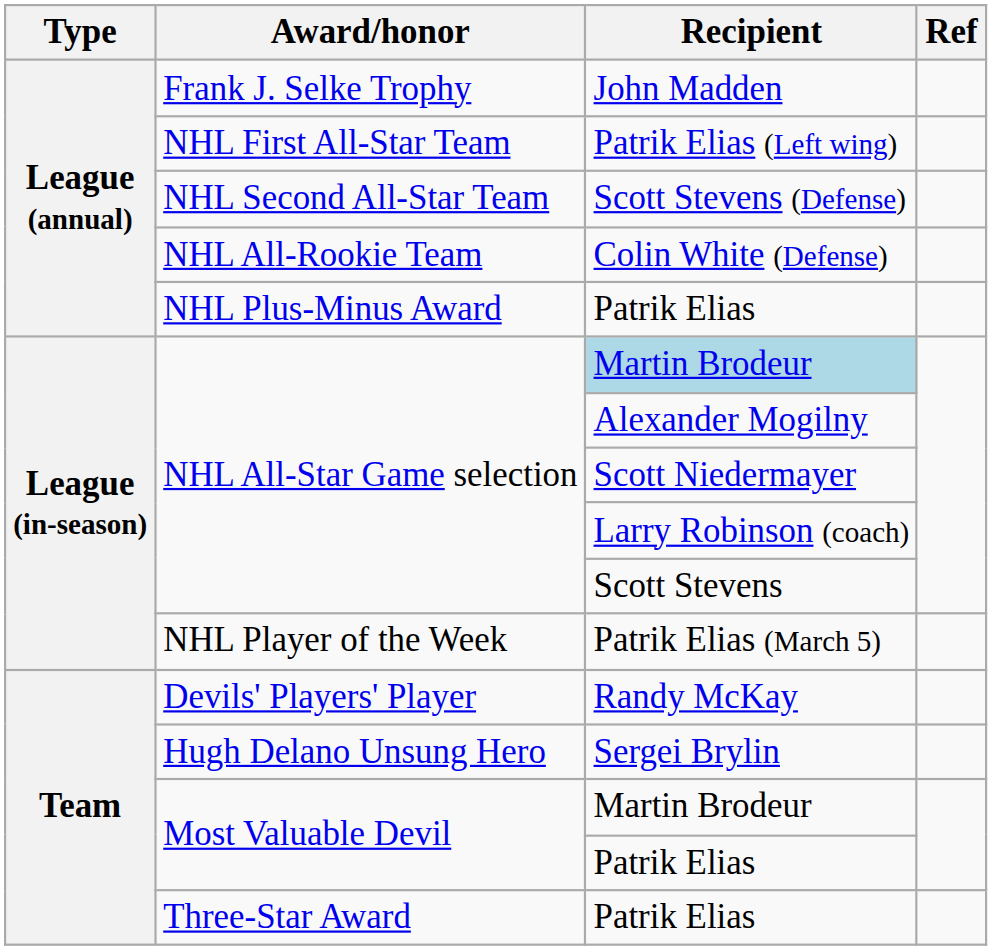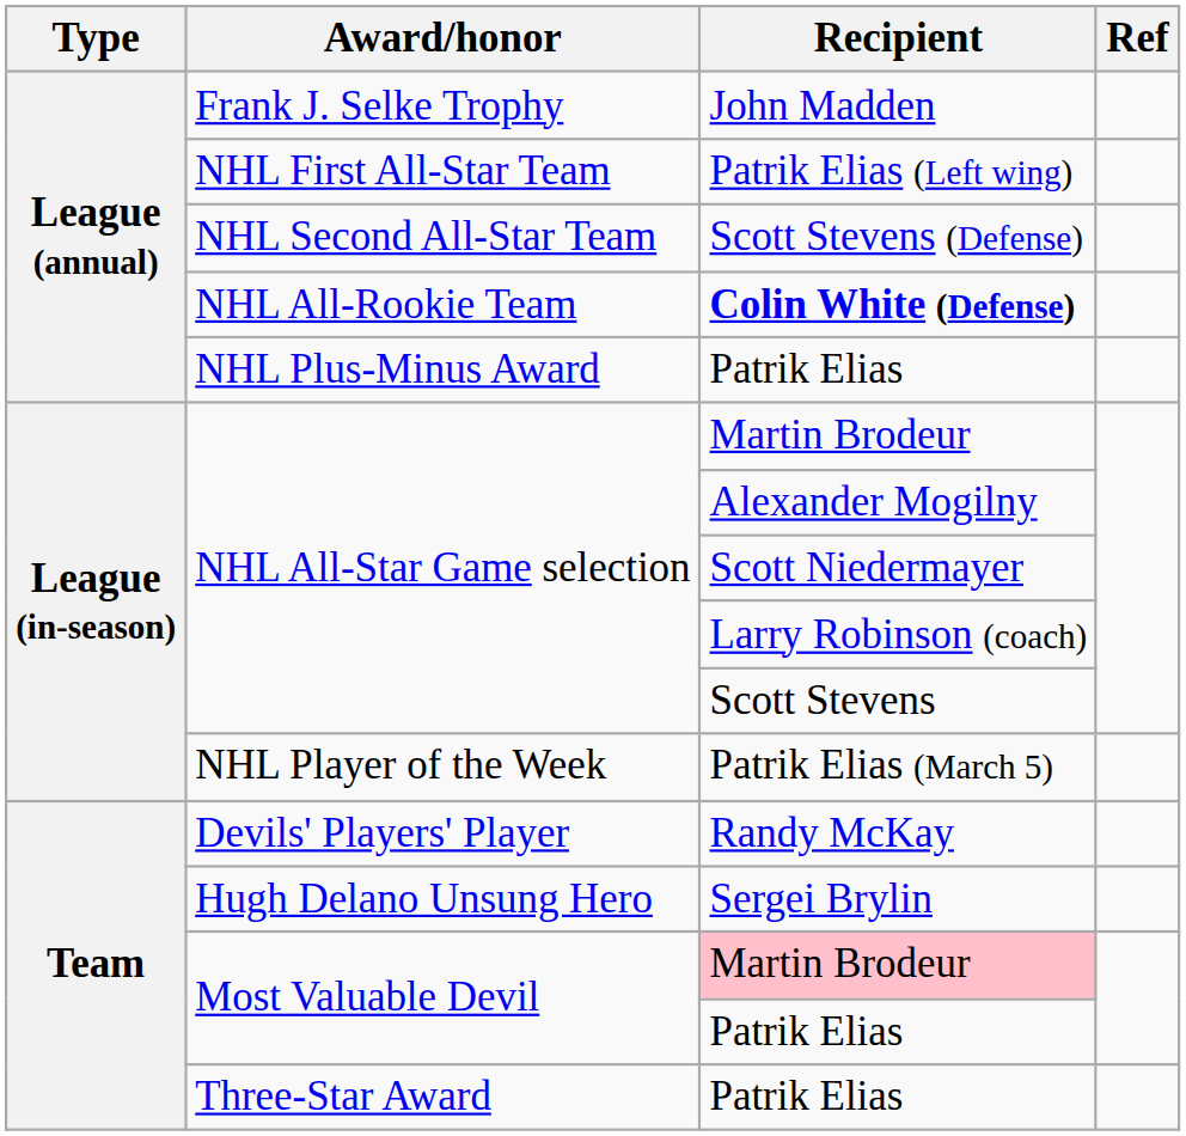Colin White (Defense) | Recipient: normal -> bold
NHL All-Star Game selection / Martin Brodeur | Recipient: lightblue background -> no background
Most Valuable Devil / Martin Brodeur | Recipient: no background -> pink background
